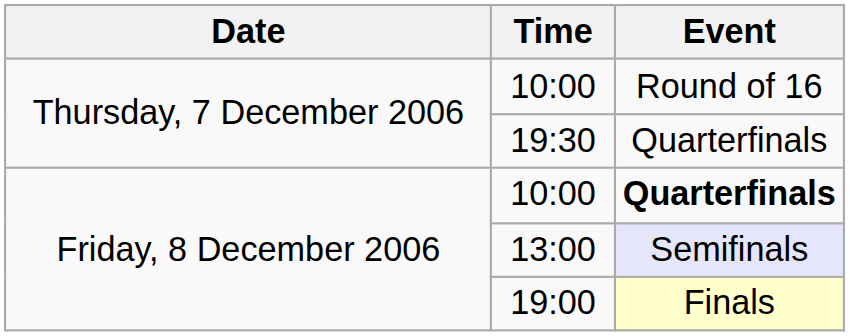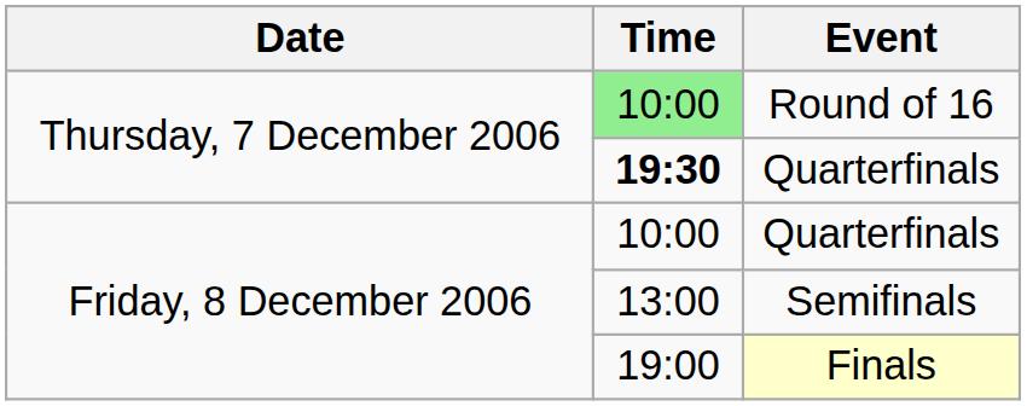10:00 / Round of 16 | Time: no background -> lightgreen background
19:30 | Time: normal -> bold
10:00 / Quarterfinals | Event: bold -> normal
13:00 | Event: lavender background -> no background
